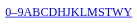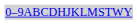row 1 | column 1: no background -> lightgrey background
